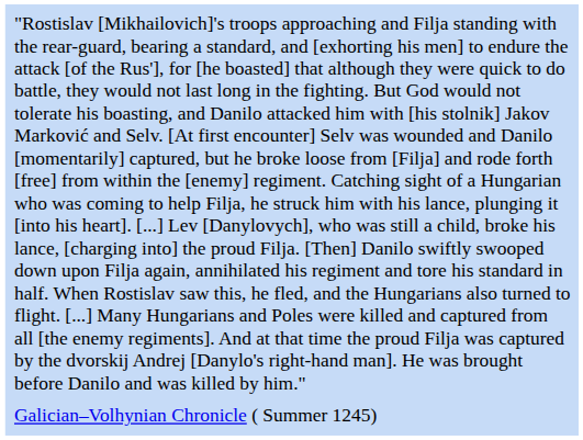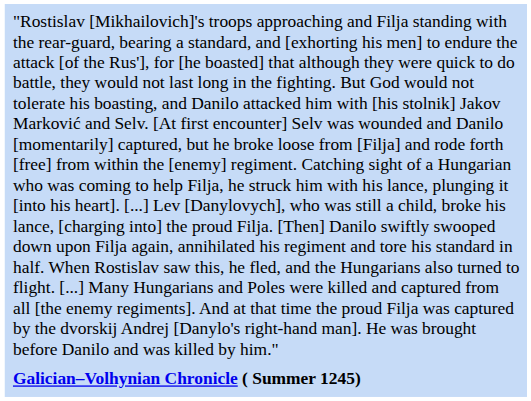row 2 | column 1: normal -> bold
